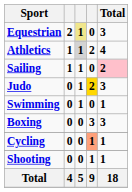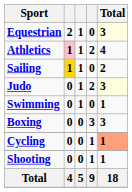Equestrian | column 3: khaki background -> no background
Equestrian | Total: no background -> lightyellow background
Athletics | column 2: no background -> pink background
Athletics | column 3: lightgrey background -> no background
Sailing | column 2: no background -> gold background
Sailing | Total: pink background -> no background
Judo | column 4: gold background -> no background
Judo | Total: no background -> lightyellow background
Cycling | column 4: lightsalmon background -> no background
Cycling | Total: no background -> lightsalmon background
